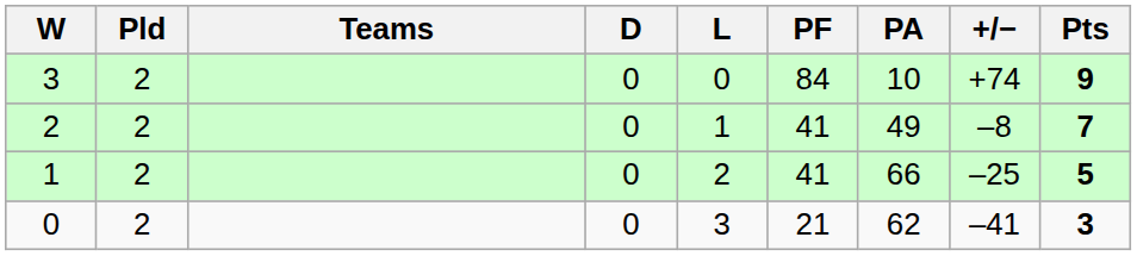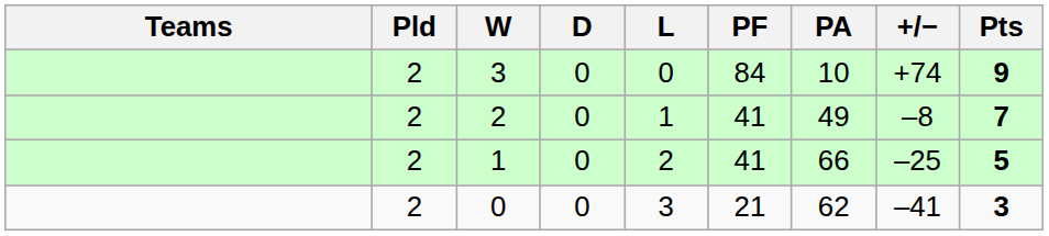columns swapped: Teams <-> W
